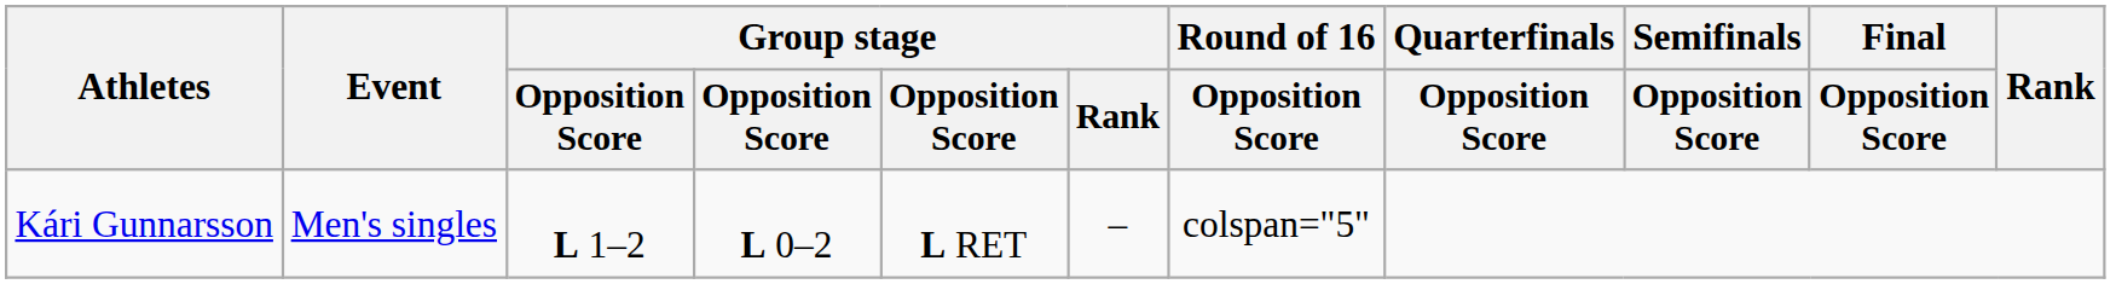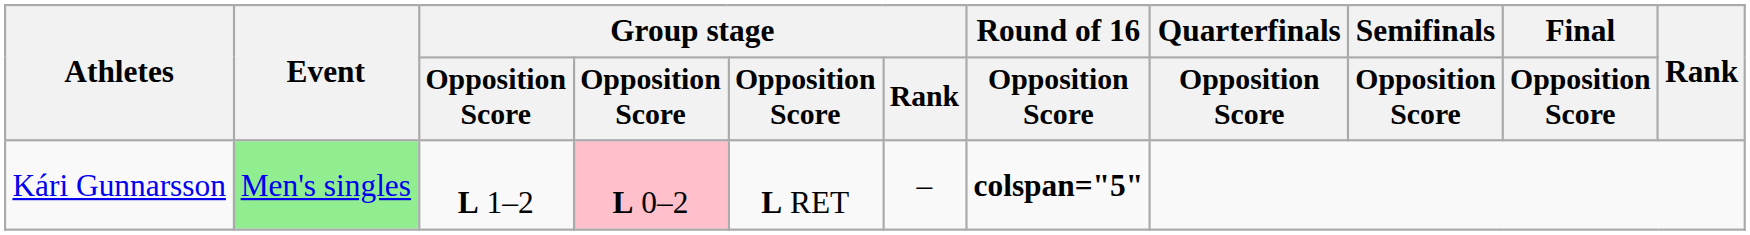Kári Gunnarsson | Event: no background -> lightgreen background
Kári Gunnarsson | column 4: no background -> pink background
Kári Gunnarsson | Round of 16 / Opposition Score: normal -> bold
